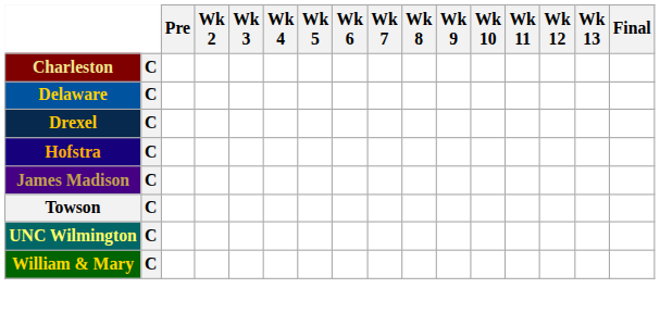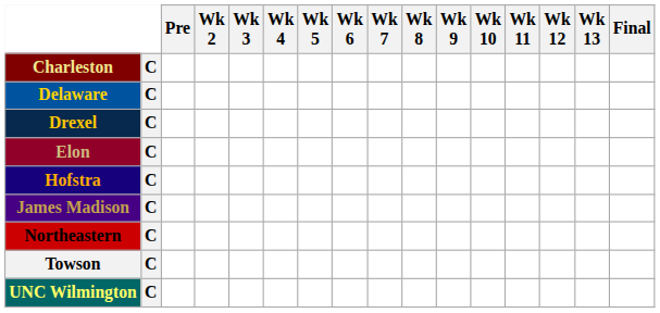+ row: Elon | C
+ row: Northeastern | C
- row: William & Mary | C
